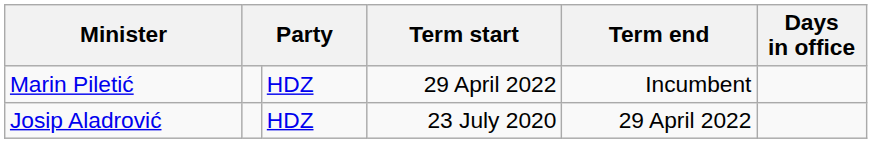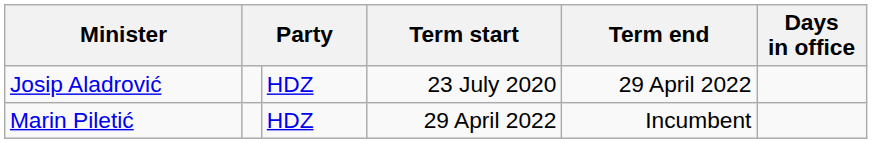rows swapped: Josip Aladrović <-> Marin Piletić
